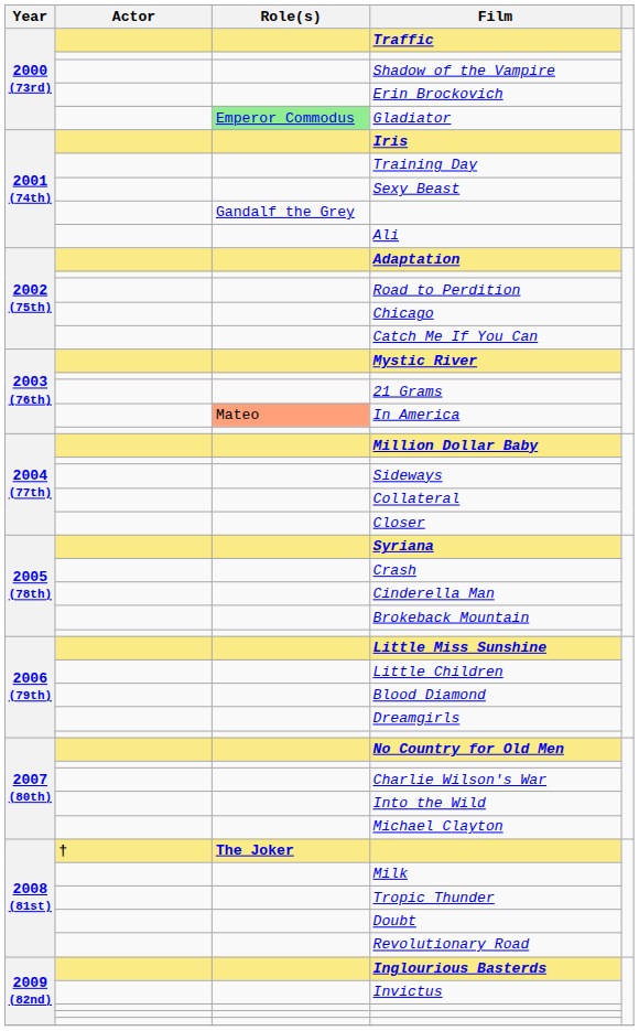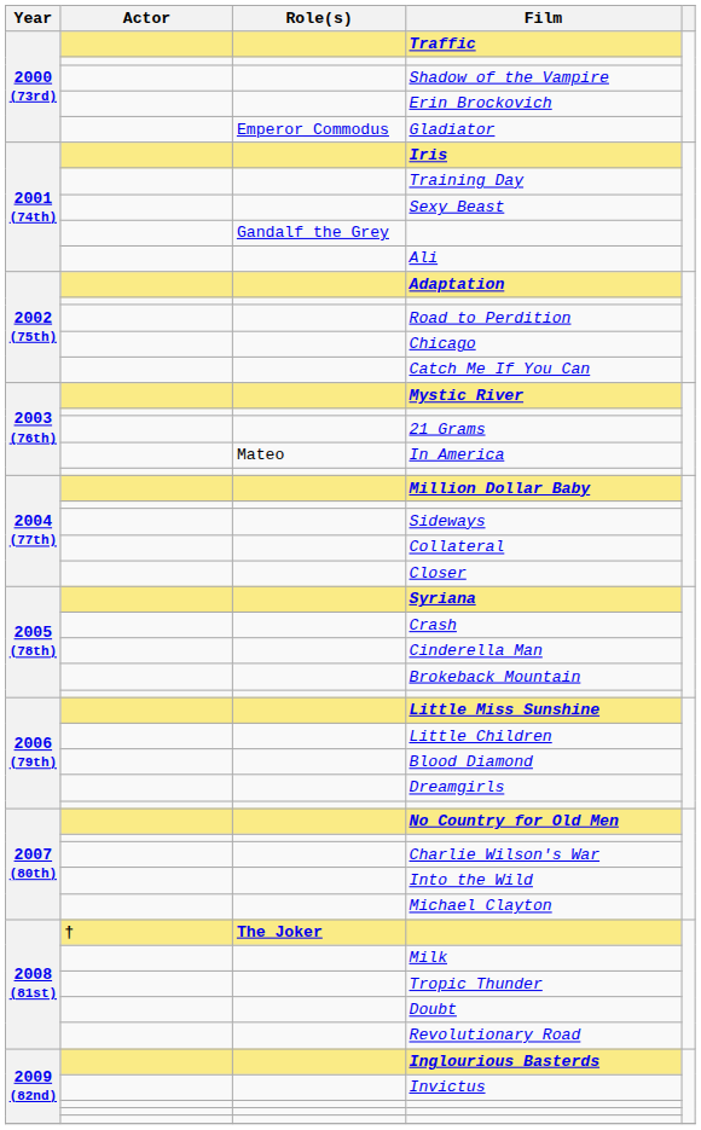Gladiator | Role(s): lightgreen background -> no background
In America | Role(s): lightsalmon background -> no background
